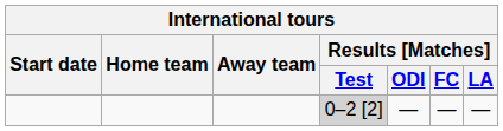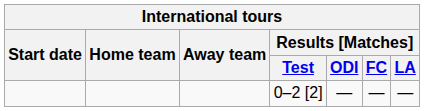row 4 | Results [Matches] / Test: lightgrey background -> no background
